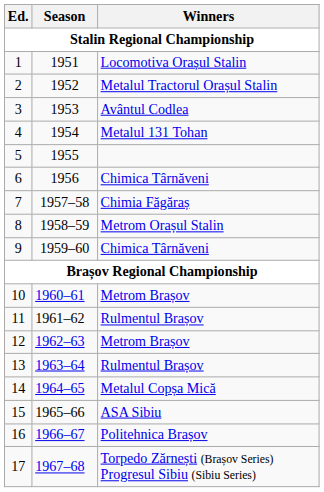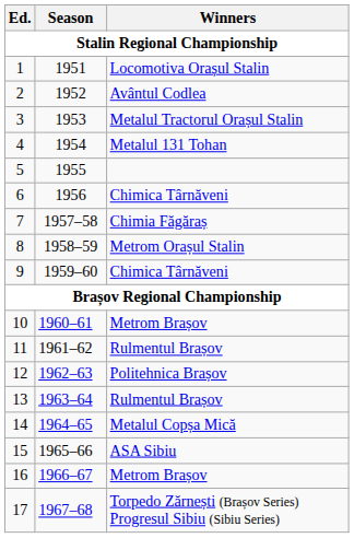2 | Winners: Metalul Tractorul Orașul Stalin -> Avântul Codlea
3 | Winners: Avântul Codlea -> Metalul Tractorul Orașul Stalin
12 | Winners: Metrom Brașov -> Politehnica Brașov
16 | Winners: Politehnica Brașov -> Metrom Brașov
